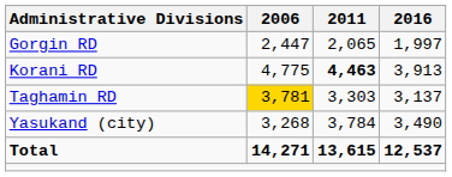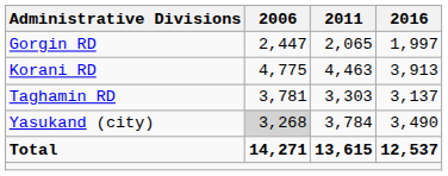Korani RD | 2011: bold -> normal
Taghamin RD | 2006: gold background -> no background
Yasukand (city) | 2006: no background -> lightgrey background
